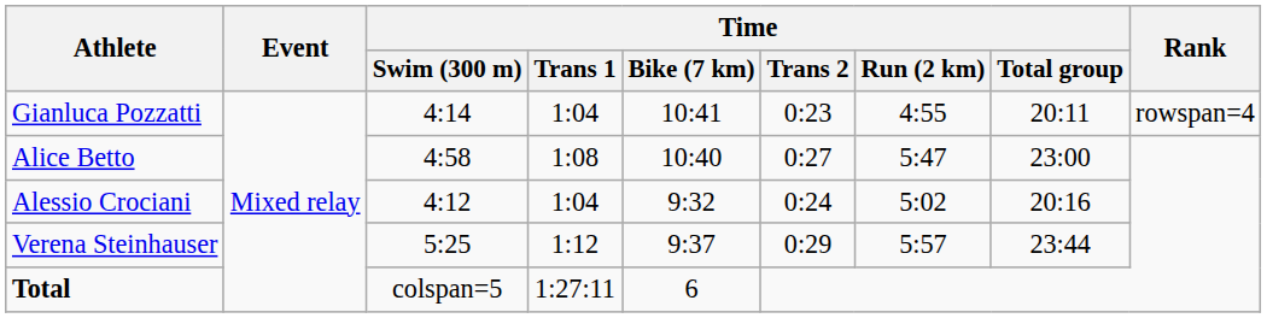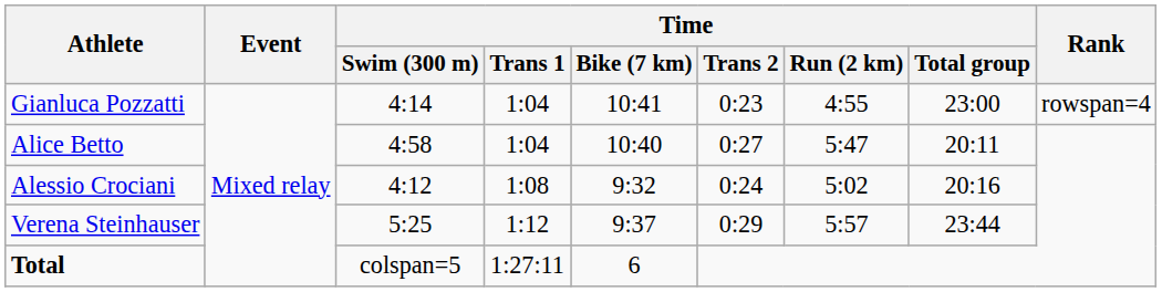Gianluca Pozzatti | Time / Total group: 20:11 -> 23:00
Alice Betto | Time / Trans 1: 1:08 -> 1:04
Alice Betto | Time / Total group: 23:00 -> 20:11
Alessio Crociani | Time / Trans 1: 1:04 -> 1:08
